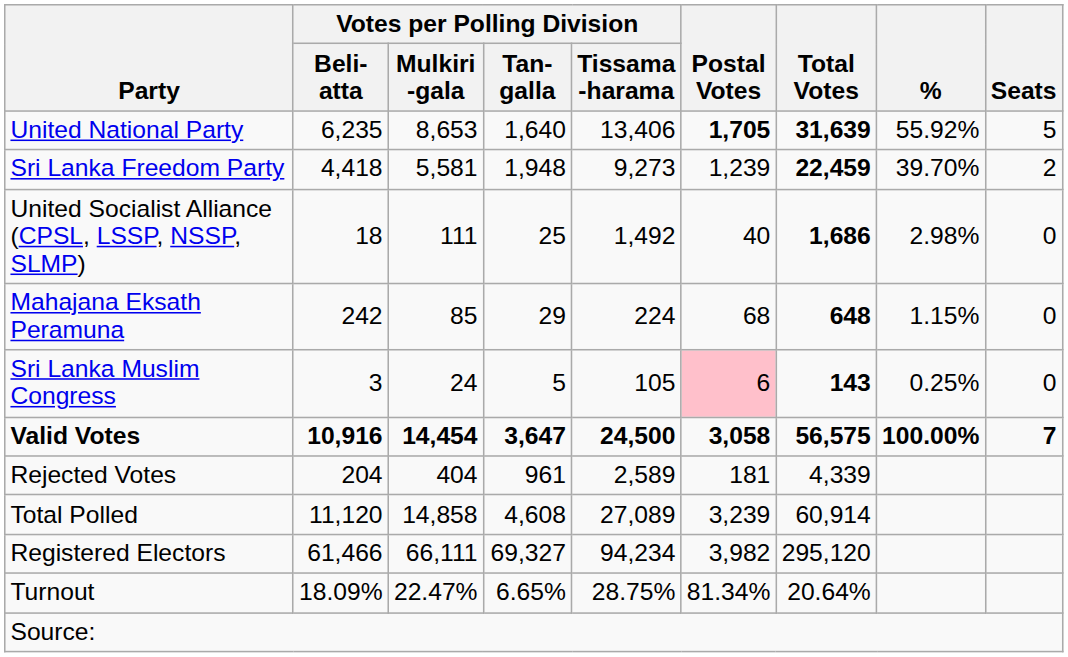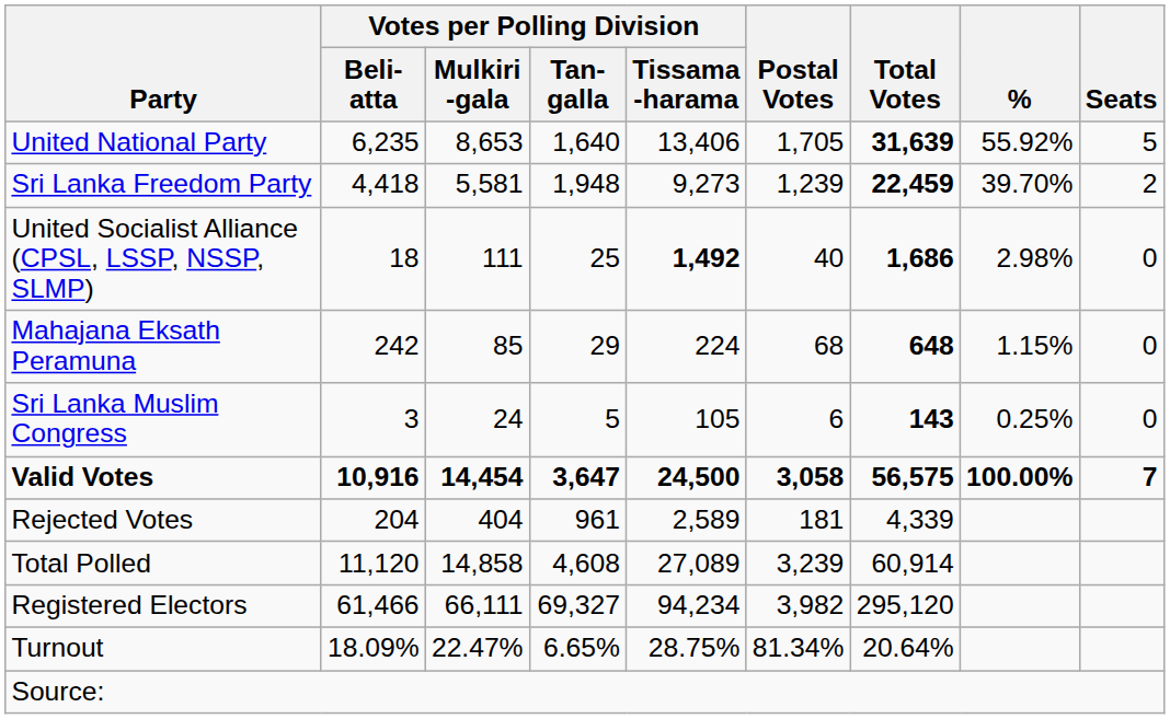United National Party | Postal Votes: bold -> normal
United Socialist Alliance (CPSL, LSSP, NSSP, SLMP) | Votes per Polling Division / Tissama -harama: normal -> bold
Sri Lanka Muslim Congress | Postal Votes: pink background -> no background
